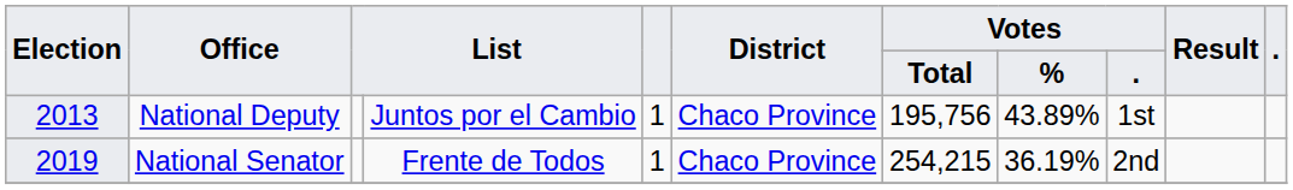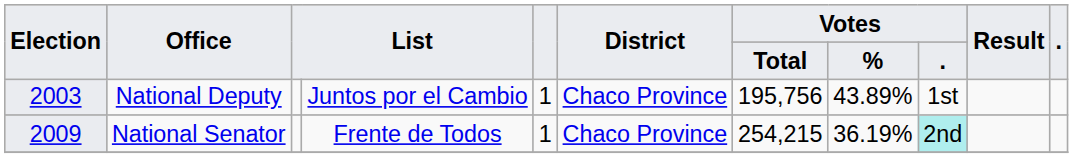National Deputy | Election: 2013 -> 2003
National Senator | Election: 2019 -> 2009
National Senator | Votes / .: no background -> paleturquoise background
